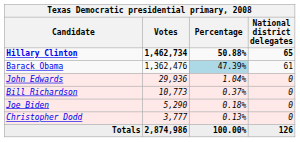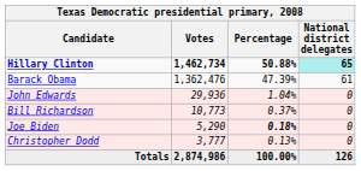Hillary Clinton | National district delegates: no background -> paleturquoise background
Barack Obama | Percentage: lightblue background -> no background
Joe Biden | Percentage: normal -> bold
